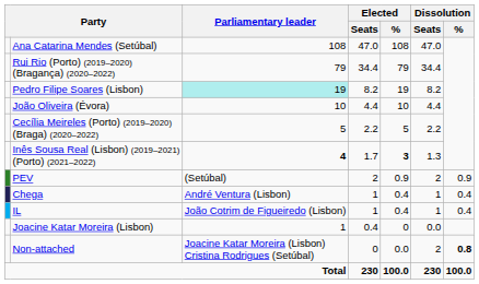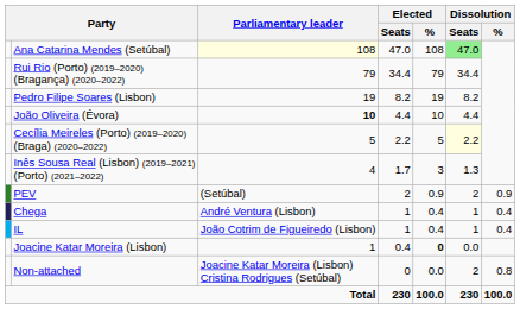Ana Catarina Mendes (Setúbal) | Parliamentary leader: no background -> lightyellow background
Ana Catarina Mendes (Setúbal) | Dissolution / Seats: no background -> lightgreen background
Pedro Filipe Soares (Lisbon) | Parliamentary leader: paleturquoise background -> no background
João Oliveira (Évora) | Parliamentary leader: normal -> bold
Cecília Meireles (Porto) (2019–2020) (Braga) (2020–2022) | Dissolution / Seats: no background -> lightyellow background
Inês Sousa Real (Lisbon) (2019–2021) (Porto) (2021–2022) | Parliamentary leader: bold -> normal
Inês Sousa Real (Lisbon) (2019–2021) (Porto) (2021–2022) | Elected / %: bold -> normal
Joacine Katar Moreira (Lisbon) | Elected / %: normal -> bold
Non-attached | Dissolution / %: bold -> normal
